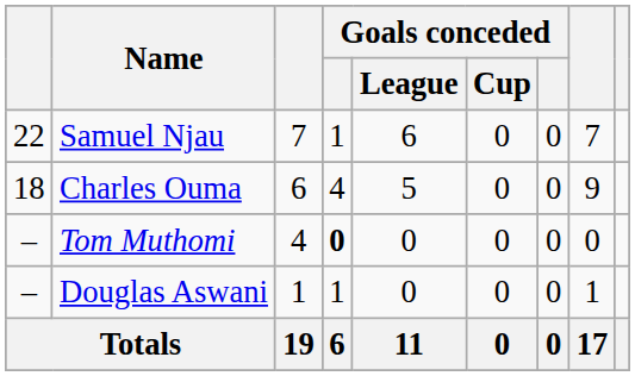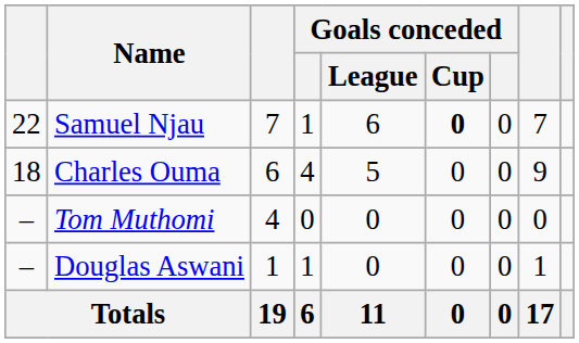Samuel Njau | Goals conceded / Cup: normal -> bold
Tom Muthomi | column 4: bold -> normal
